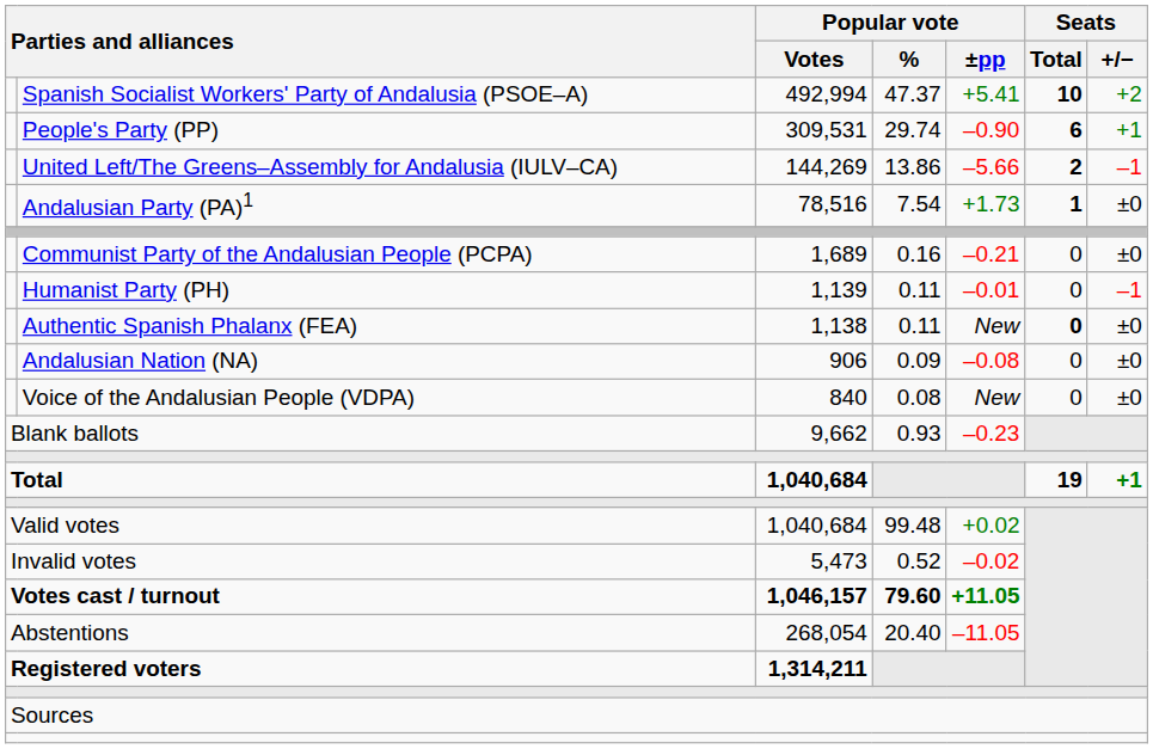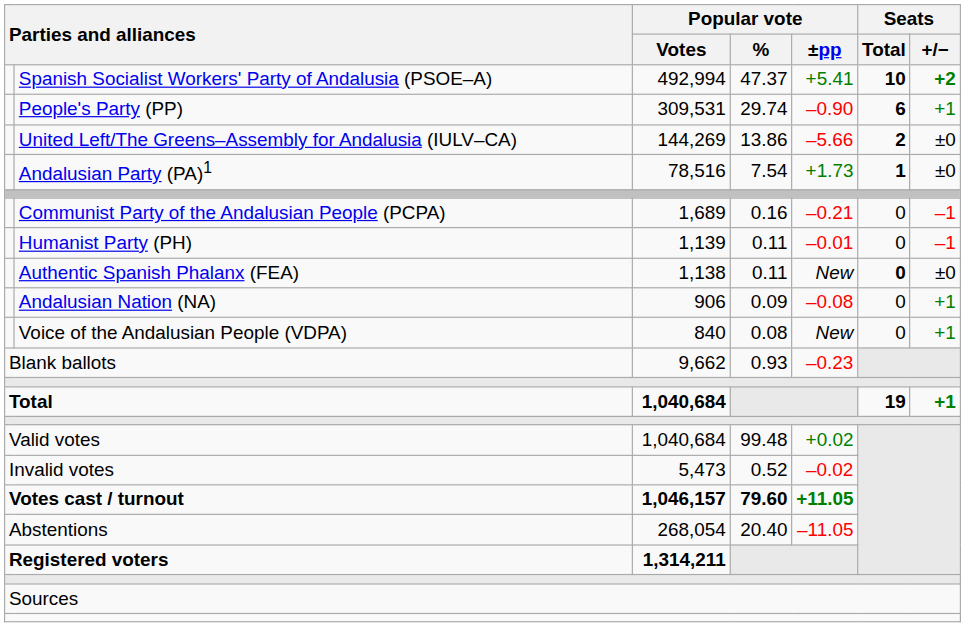Spanish Socialist Workers' Party of Andalusia (PSOE–A) | Seats / +/−: normal -> bold
United Left/The Greens–Assembly for Andalusia (IULV–CA) | Seats / +/−: –1 -> ±0
Communist Party of the Andalusian People (PCPA) | Seats / +/−: ±0 -> –1
Andalusian Nation (NA) | Seats / +/−: ±0 -> +1
Voice of the Andalusian People (VDPA) | Seats / +/−: ±0 -> +1
